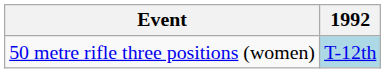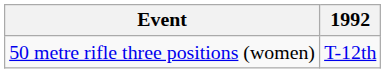50 metre rifle three positions (women) | 1992: lightblue background -> no background
